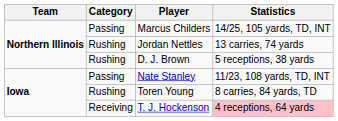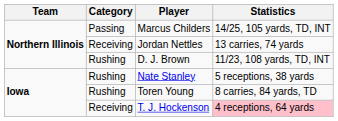Jordan Nettles | Category: Rushing -> Receiving
D. J. Brown | Statistics: 5 receptions, 38 yards -> 11/23, 108 yards, TD, INT
Nate Stanley | Category: Passing -> Rushing
Nate Stanley | Statistics: 11/23, 108 yards, TD, INT -> 5 receptions, 38 yards
